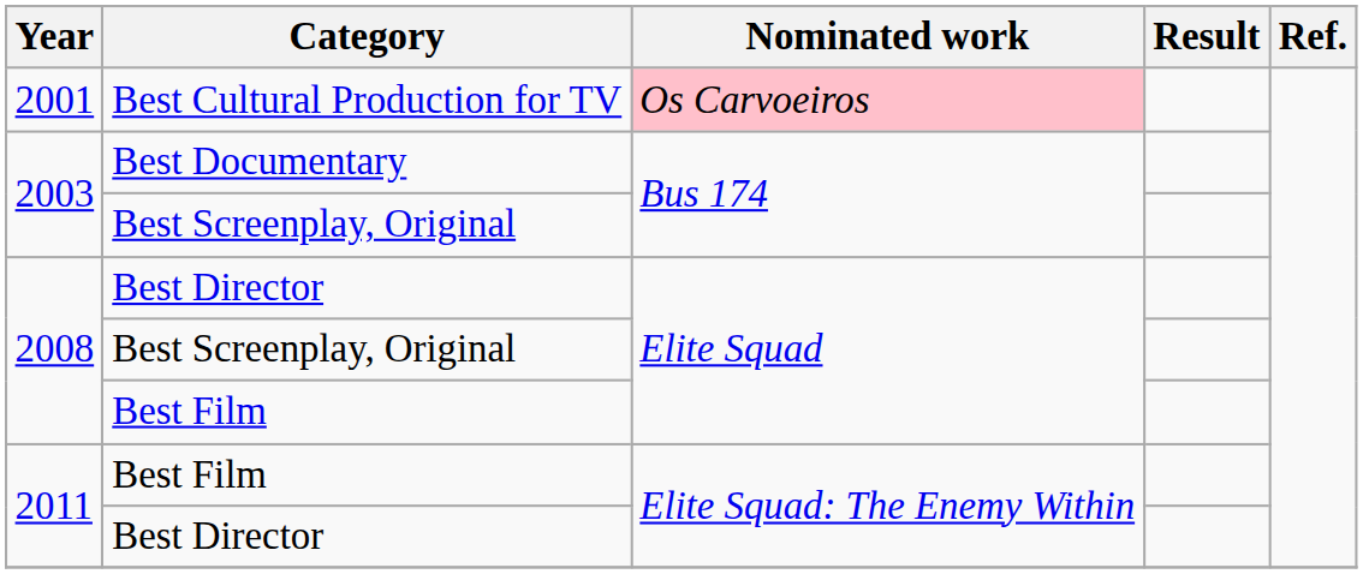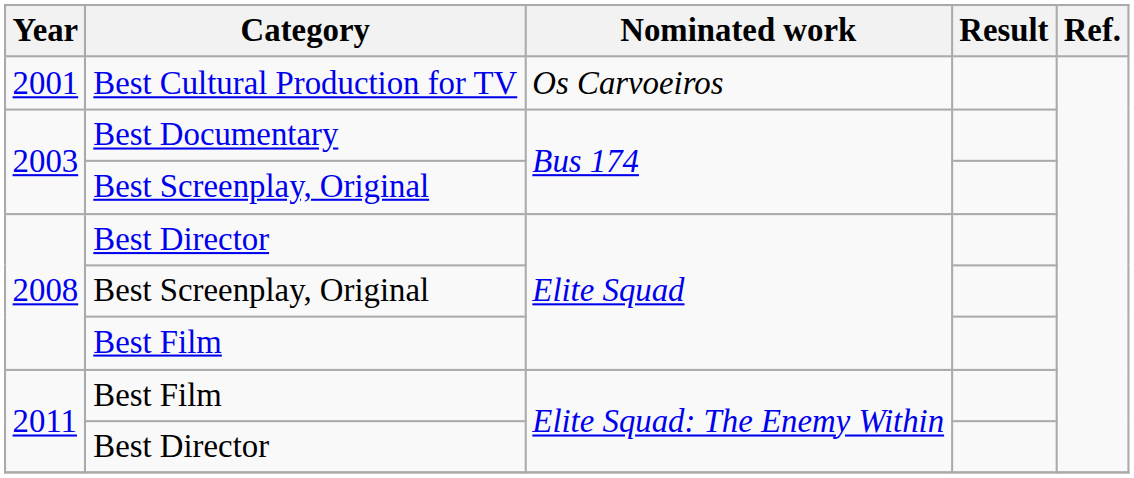Best Cultural Production for TV | Nominated work: pink background -> no background
